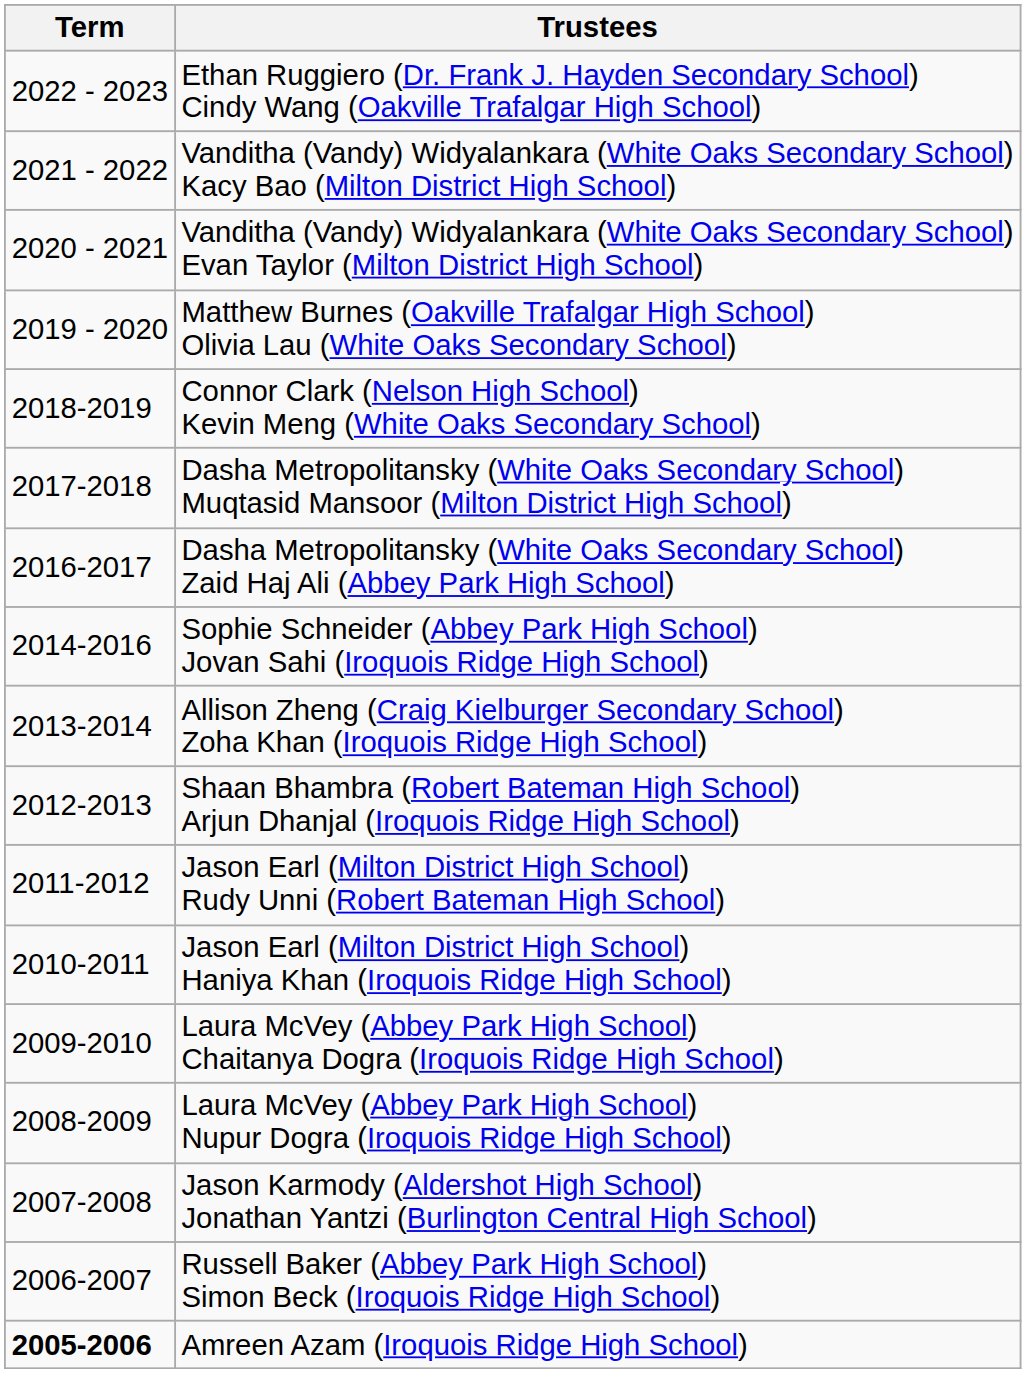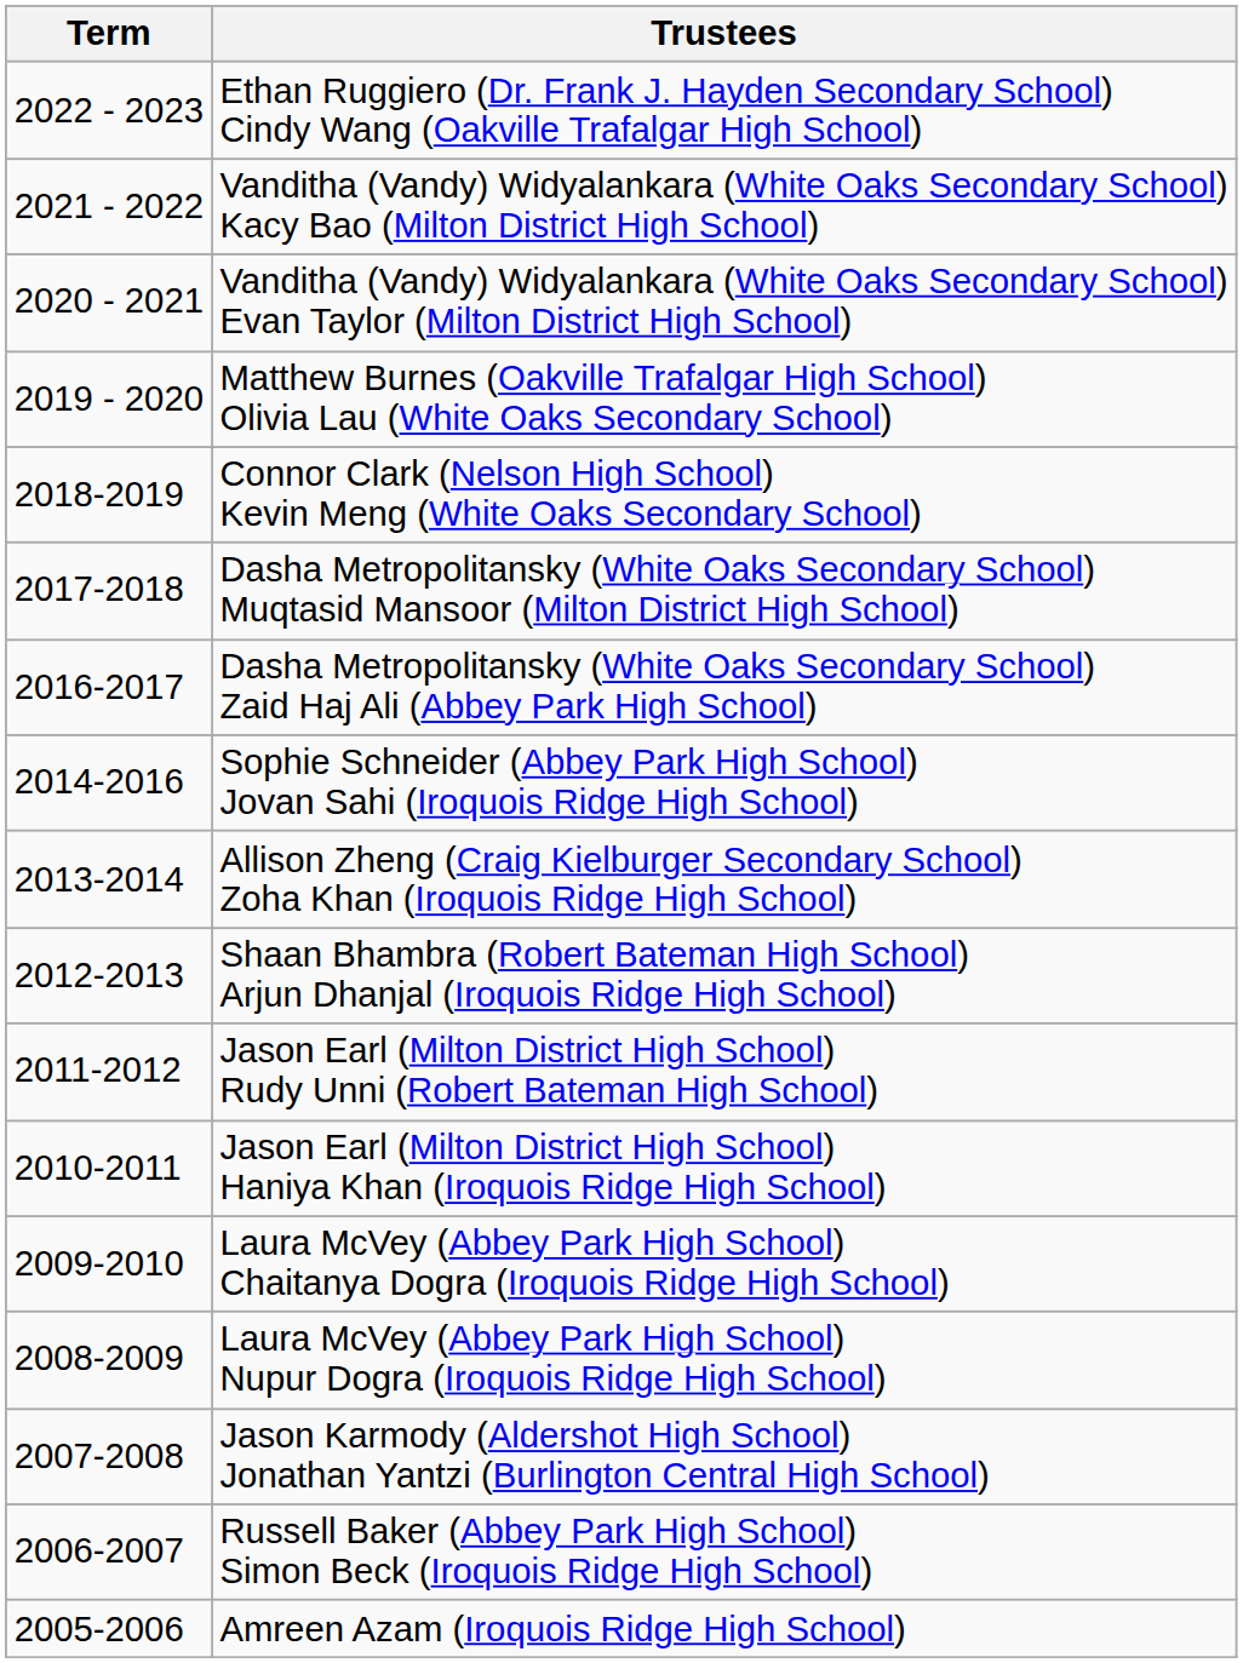Amreen Azam (Iroquois Ridge High School) | Term: bold -> normal
